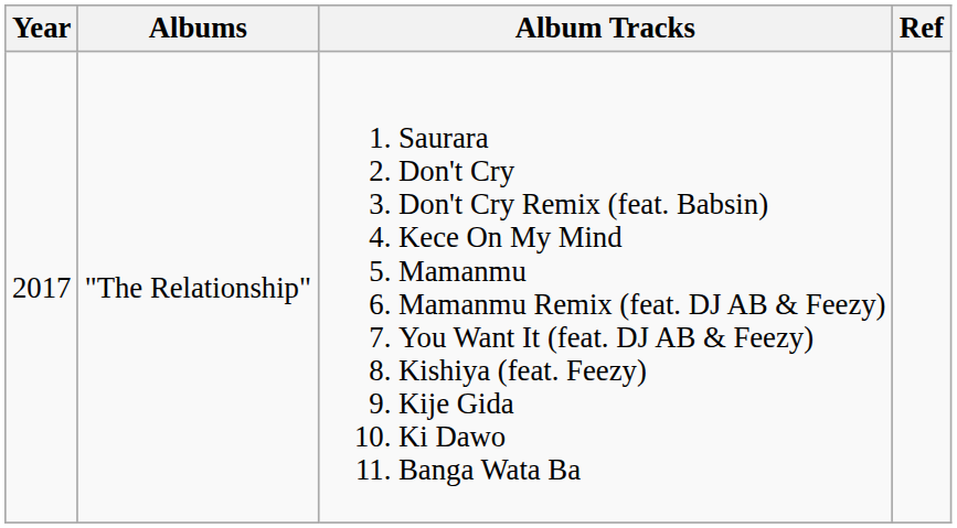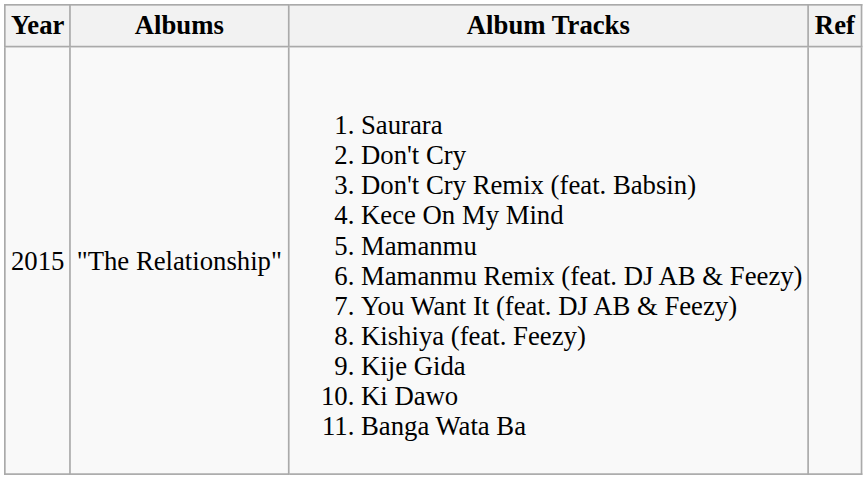"The Relationship" | Year: 2017 -> 2015
